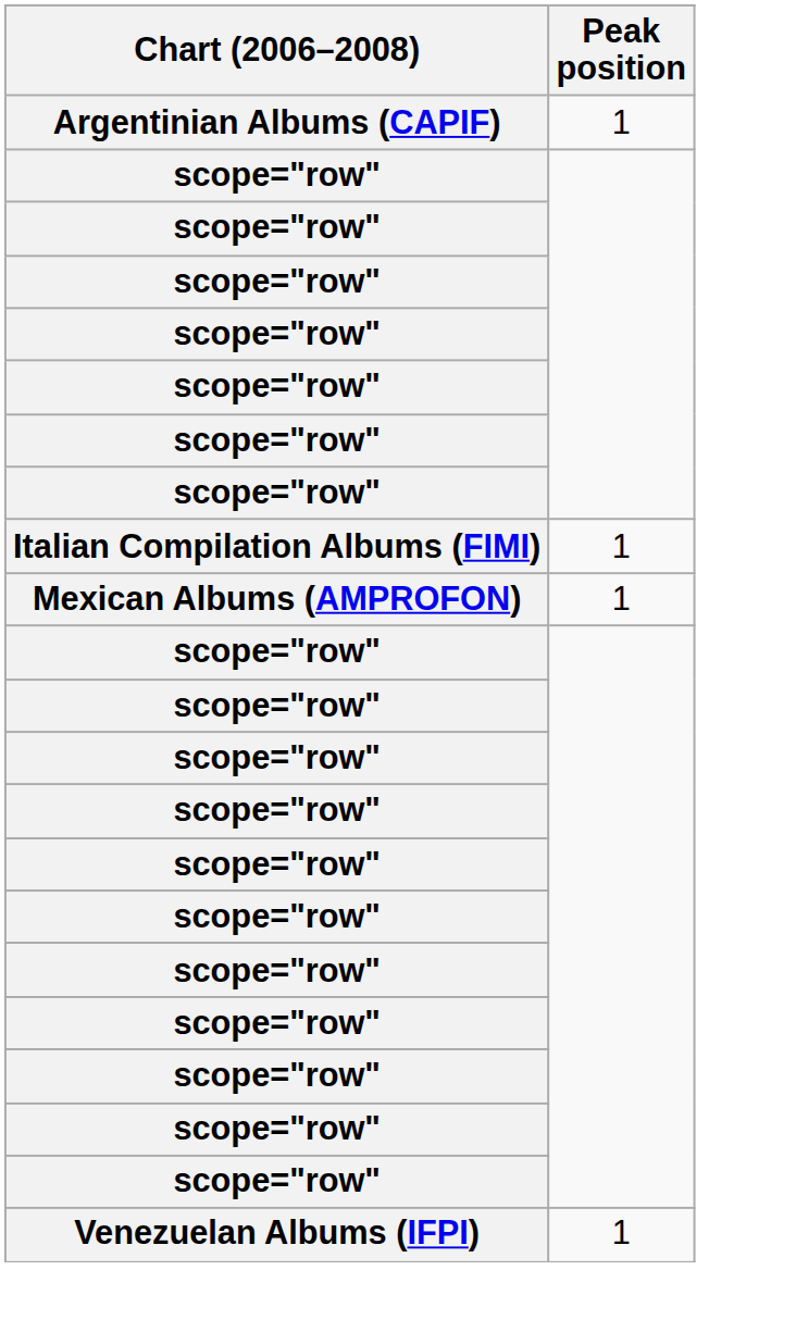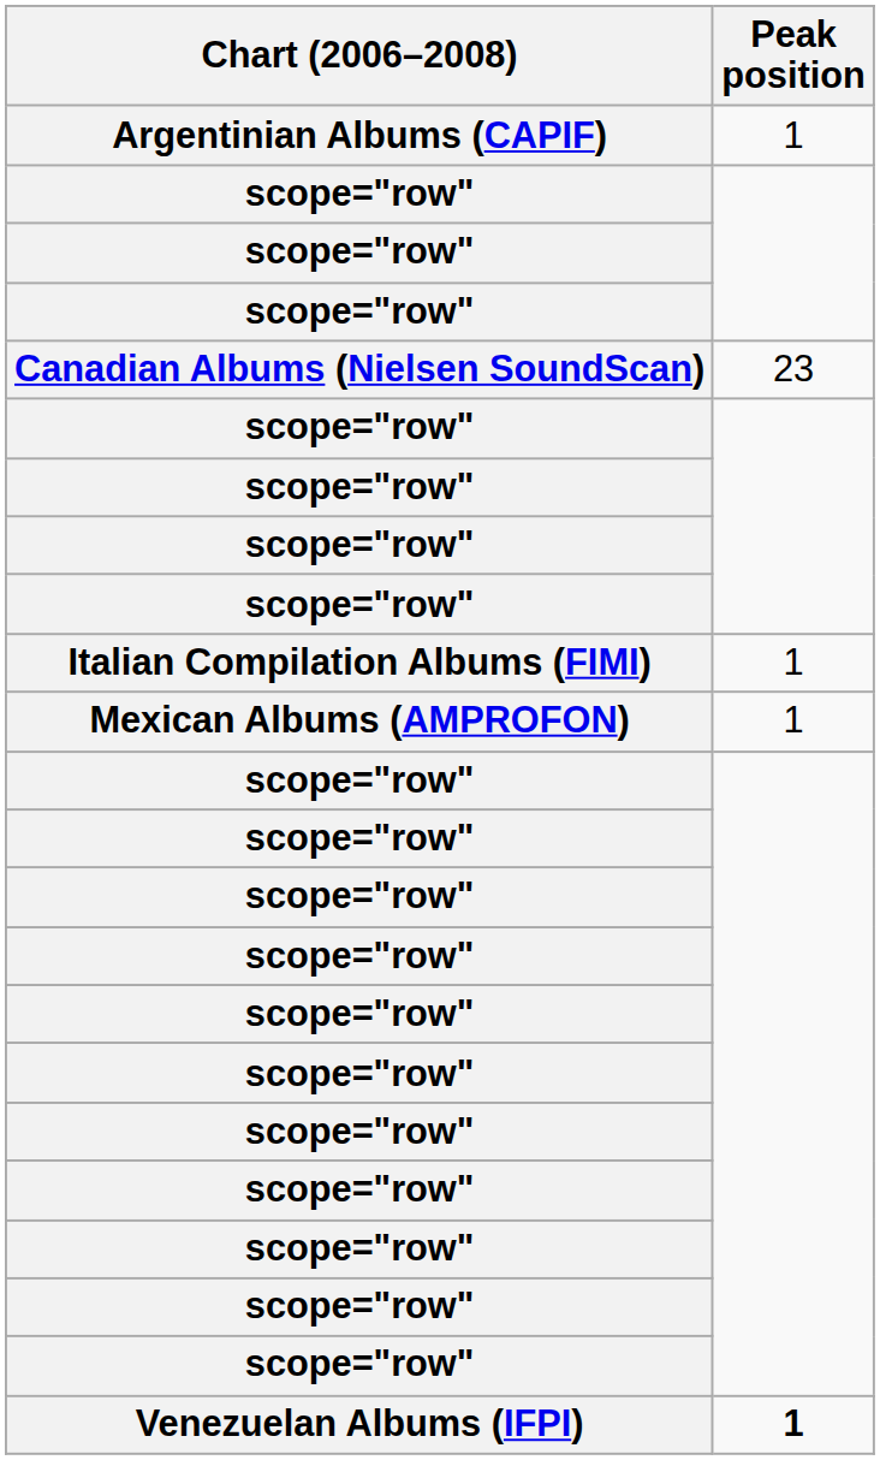+ row: Canadian Albums (Nielsen SoundScan) | 23
Venezuelan Albums (IFPI) | Peak position: normal -> bold
